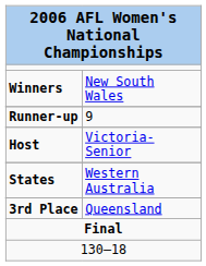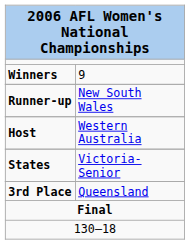row 3 | column 2: New South Wales -> 9
row 4 | column 2: 9 -> New South Wales
row 5 | column 2: Victoria-Senior -> Western Australia
row 6 | column 2: Western Australia -> Victoria-Senior
